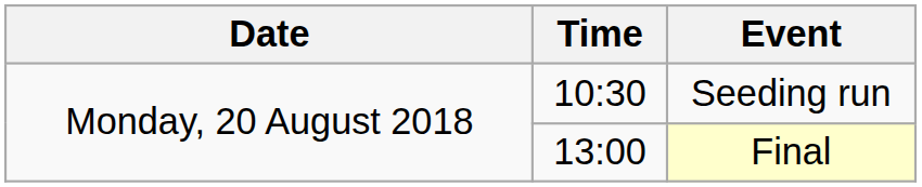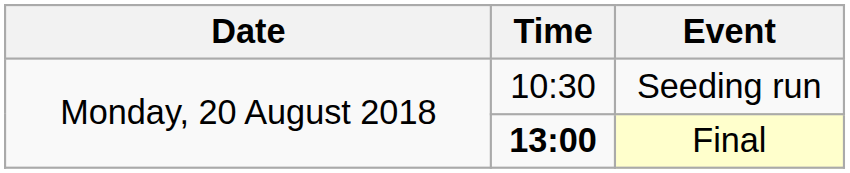Final | Time: normal -> bold
